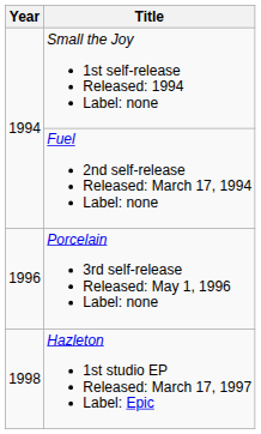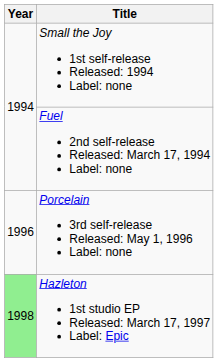Hazleton 1st studio EP Released: March 17, 1997 Label: Epic | Year: no background -> lightgreen background
